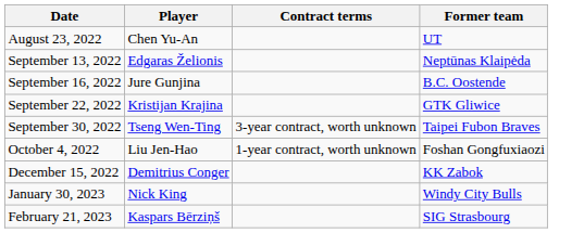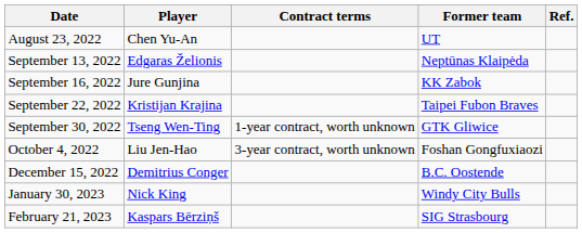+ column: Ref.
September 16, 2022 | Former team: B.C. Oostende -> KK Zabok
September 22, 2022 | Former team: GTK Gliwice -> Taipei Fubon Braves
September 30, 2022 | Contract terms: 3-year contract, worth unknown -> 1-year contract, worth unknown
September 30, 2022 | Former team: Taipei Fubon Braves -> GTK Gliwice
October 4, 2022 | Contract terms: 1-year contract, worth unknown -> 3-year contract, worth unknown
December 15, 2022 | Former team: KK Zabok -> B.C. Oostende
